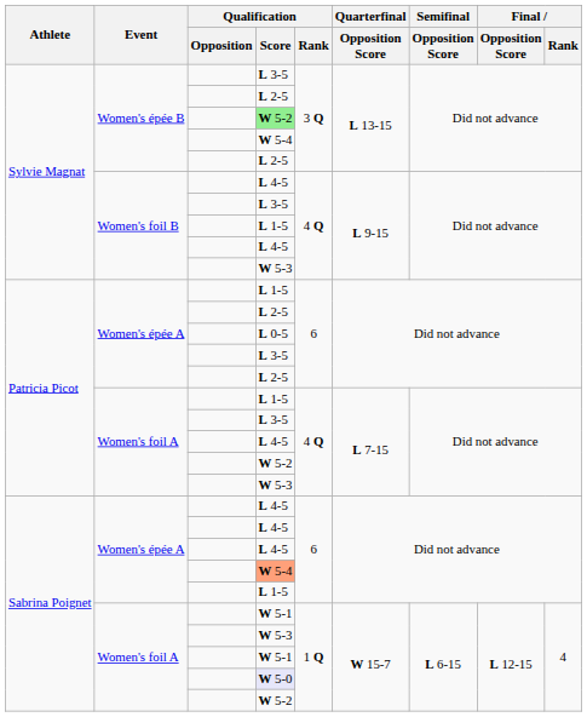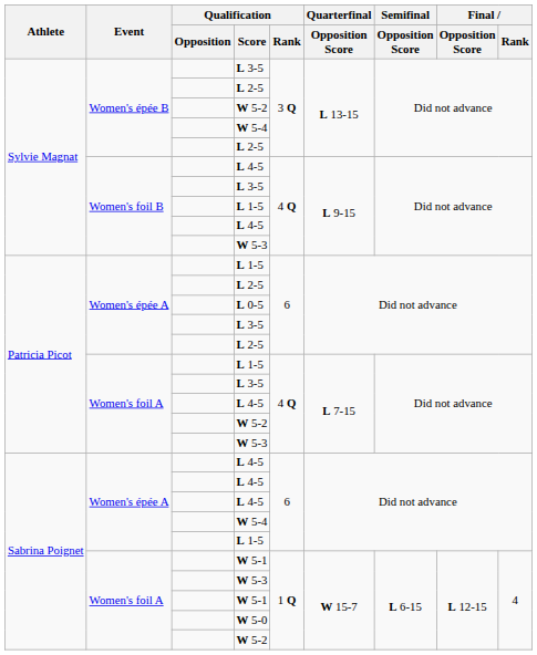Women's épée B / W 5-2 | Qualification / Score: lightgreen background -> no background
Women's épée A / W 5-4 | Qualification / Score: lightsalmon background -> no background
W 5-0 | Qualification / Score: lavender background -> no background
